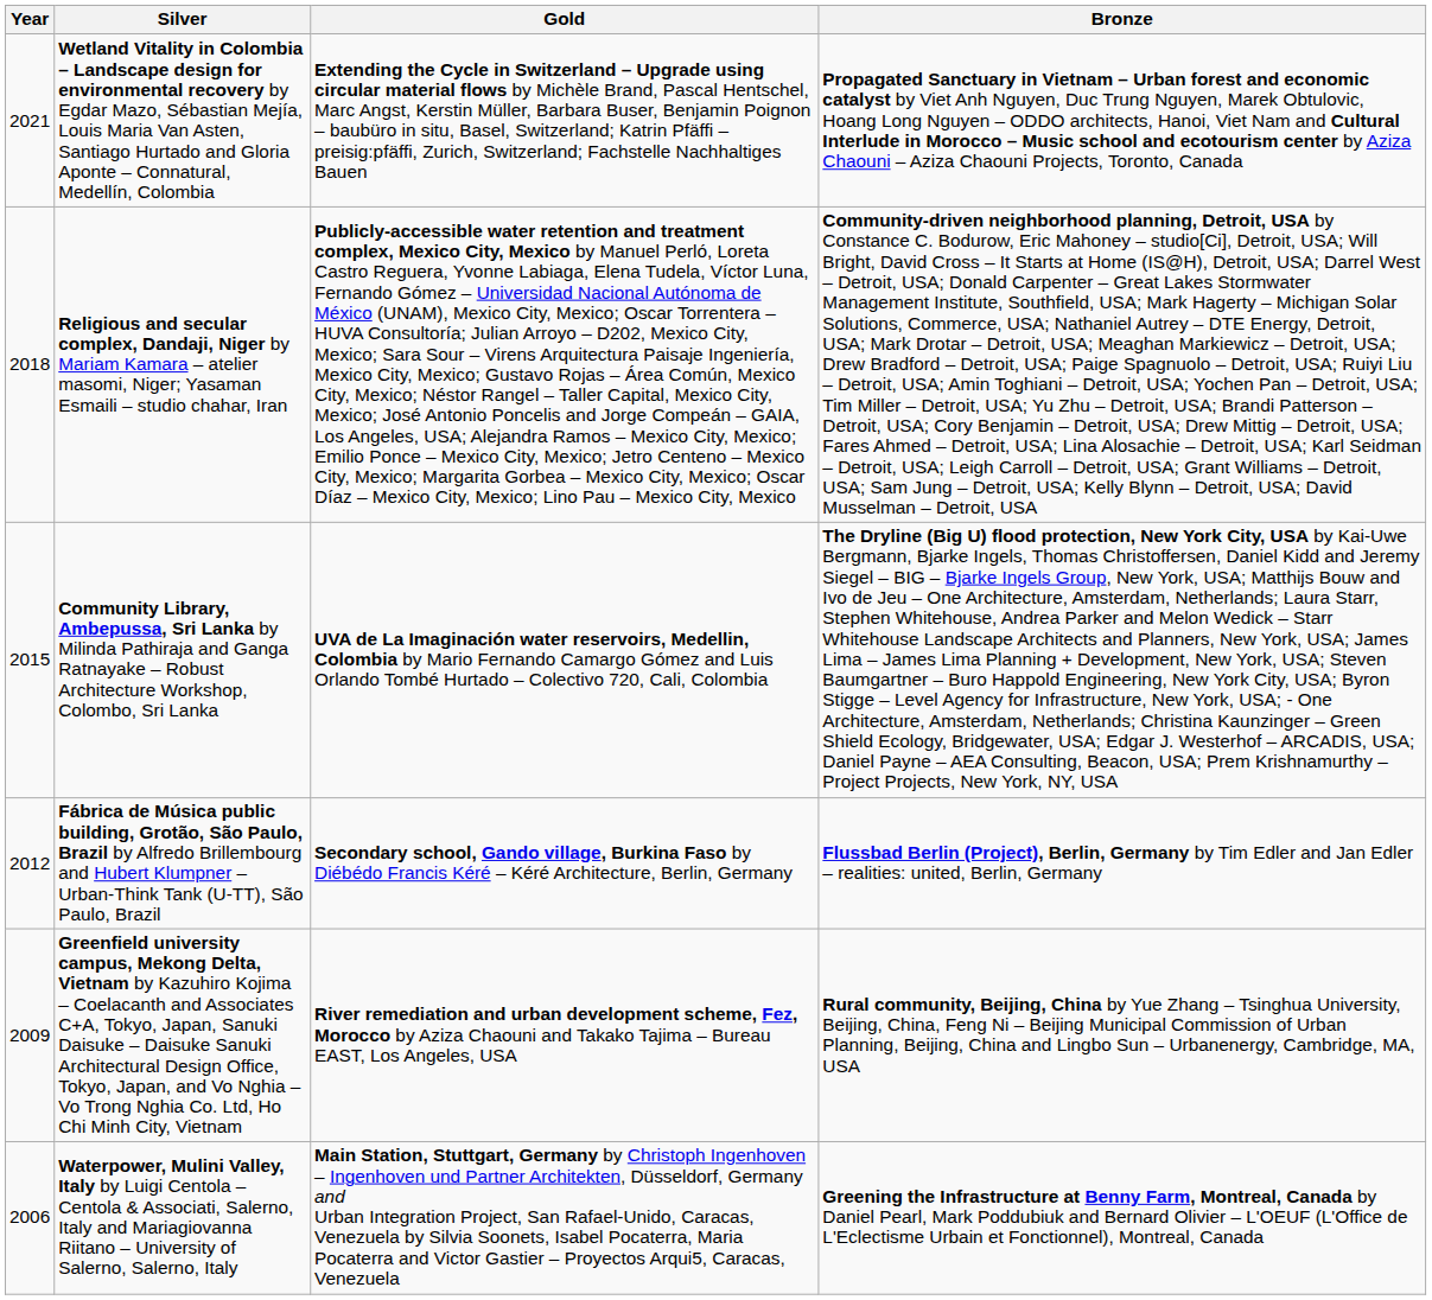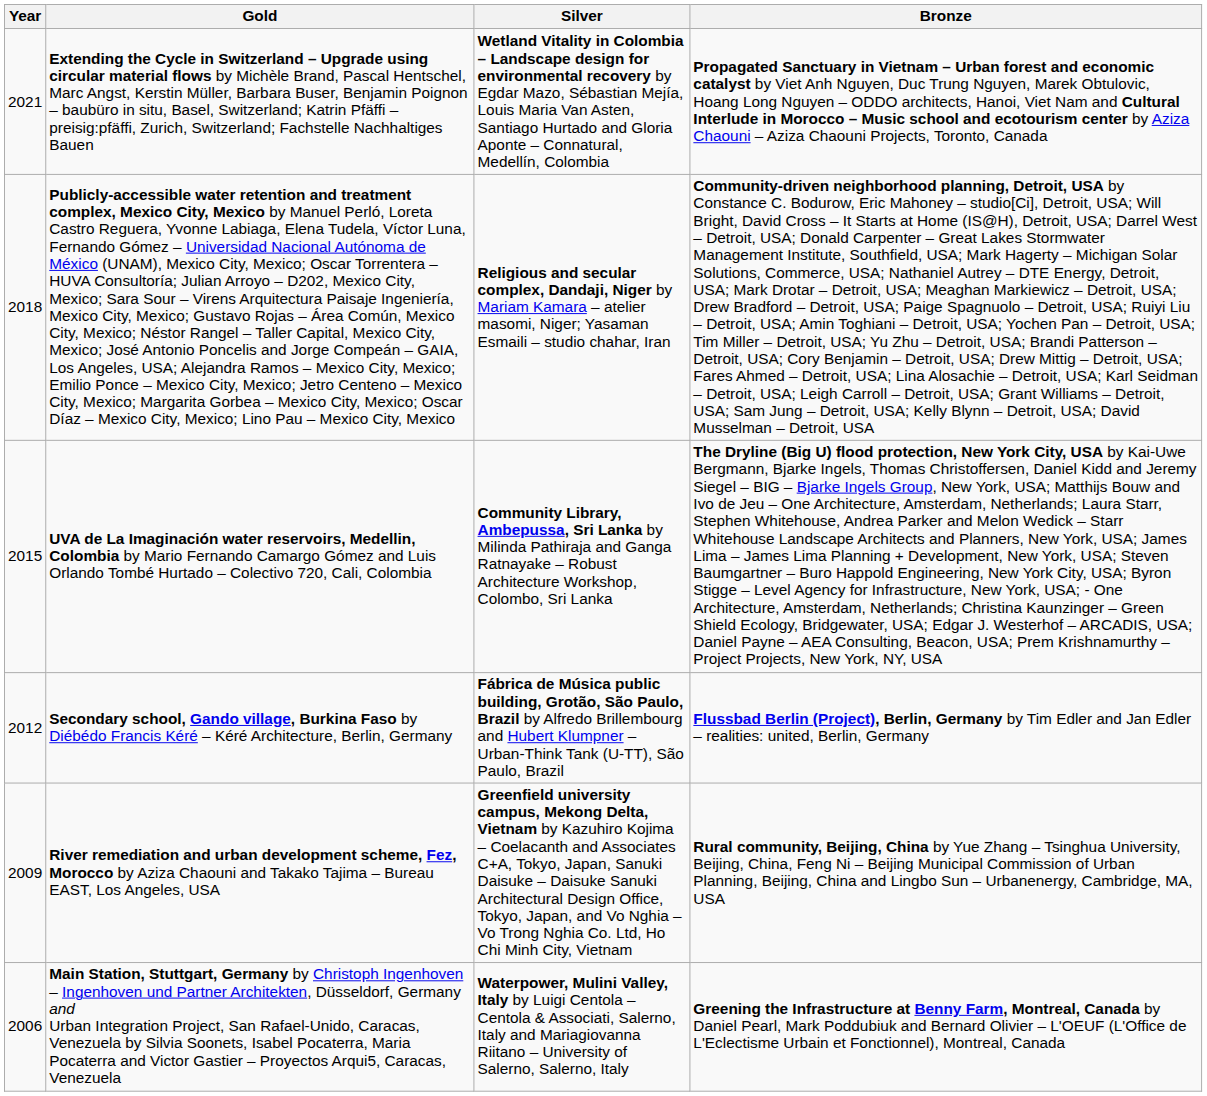columns swapped: Gold <-> Silver
